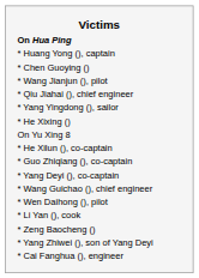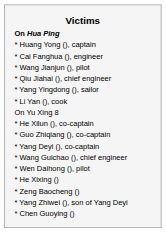row 4 | column 1: * Chen Guoying () -> * Cai Fanghua (), engineer
row 8 | column 1: * He Xixing () -> * Li Yan (), cook
row 15 | column 1: * Li Yan (), cook -> * He Xixing ()
row 18 | column 1: * Cai Fanghua (), engineer -> * Chen Guoying ()
